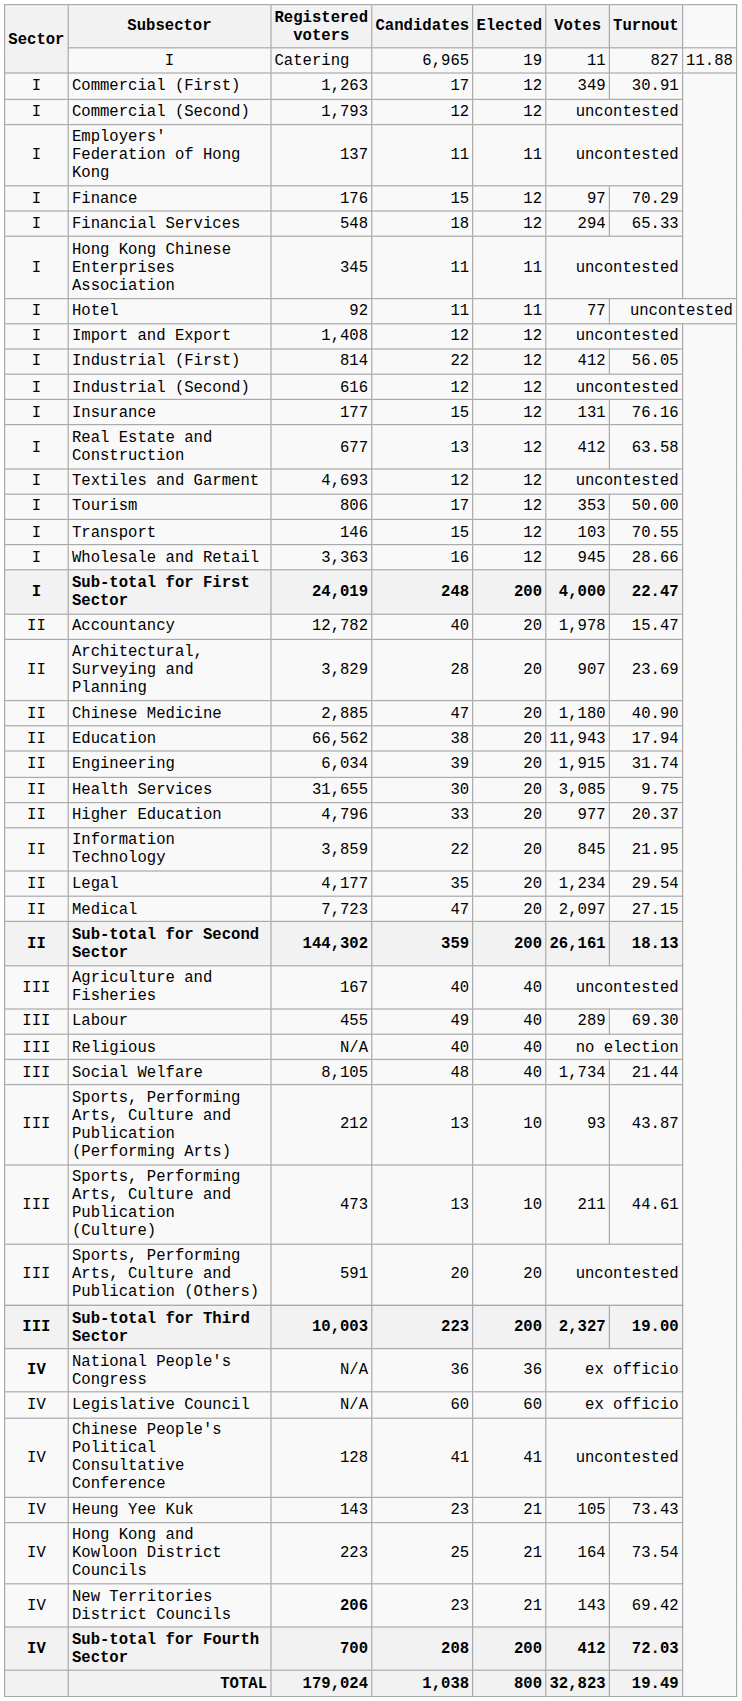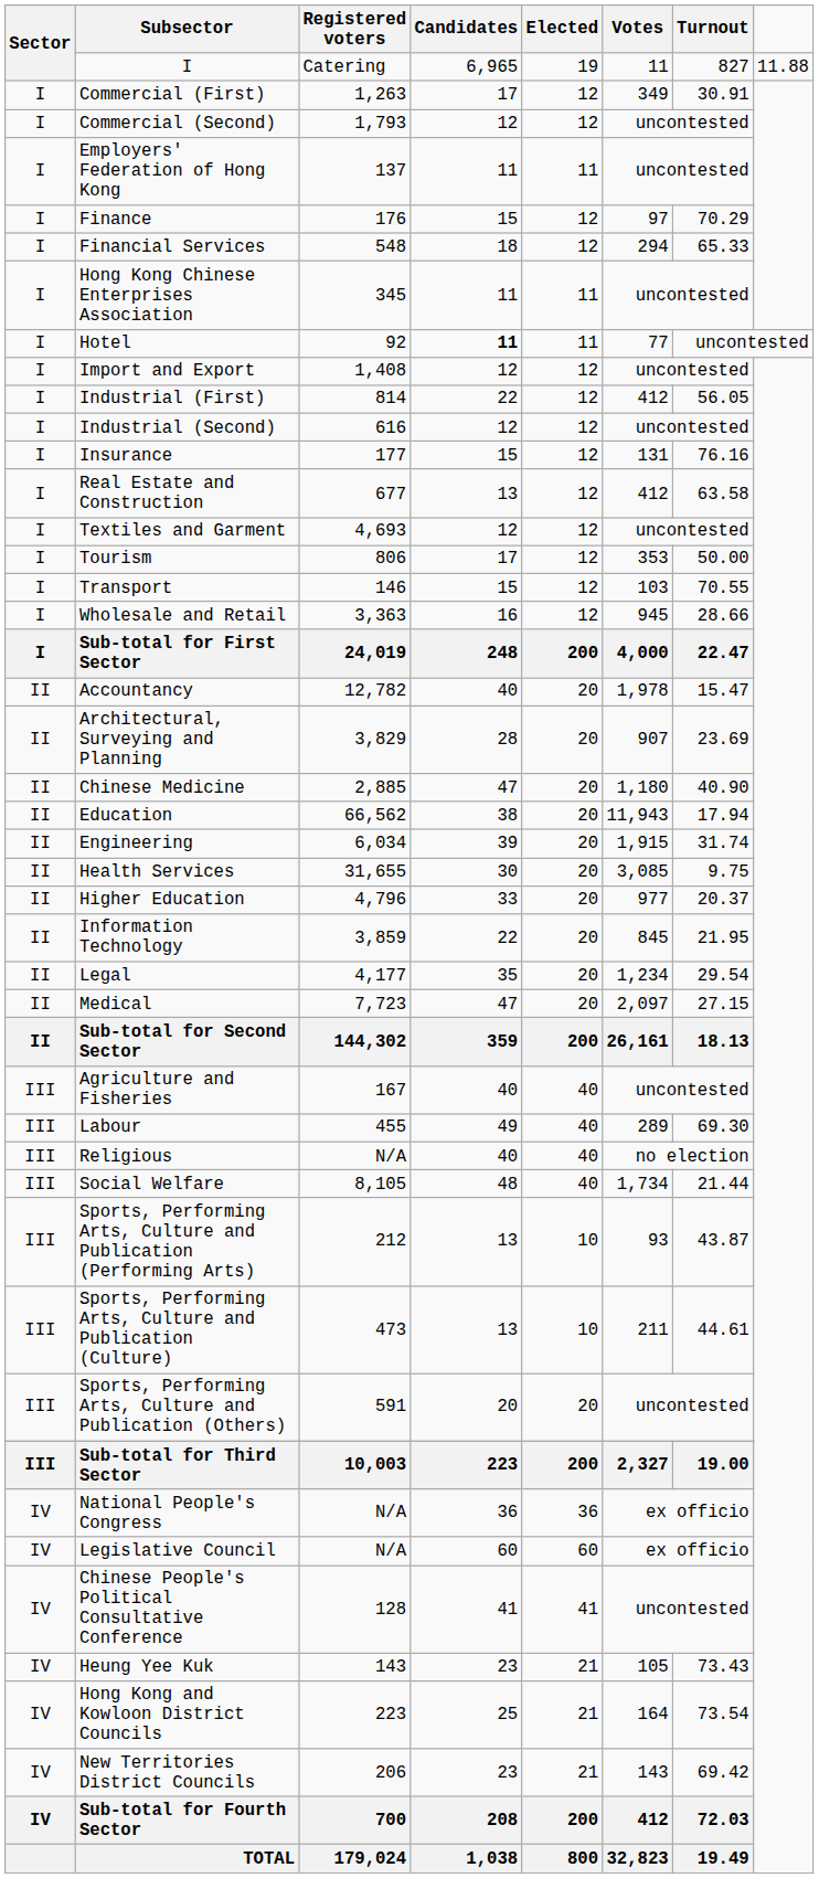Hotel | Candidates: normal -> bold
National People's Congress | Sector: bold -> normal
New Territories District Councils | Registered voters: bold -> normal
